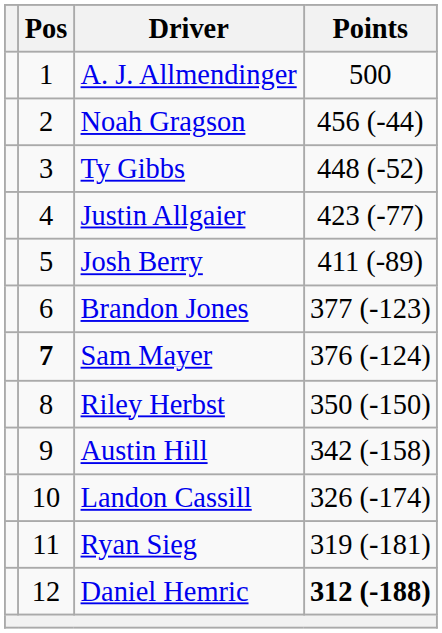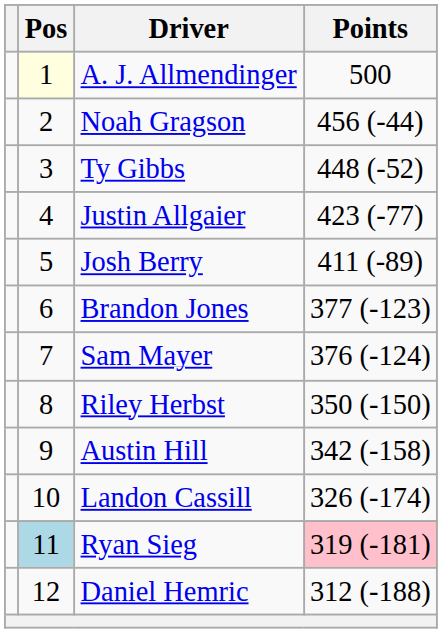A. J. Allmendinger | Pos: no background -> lightyellow background
Sam Mayer | Pos: bold -> normal
Ryan Sieg | Pos: no background -> lightblue background
Ryan Sieg | Points: no background -> pink background
Daniel Hemric | Points: bold -> normal
